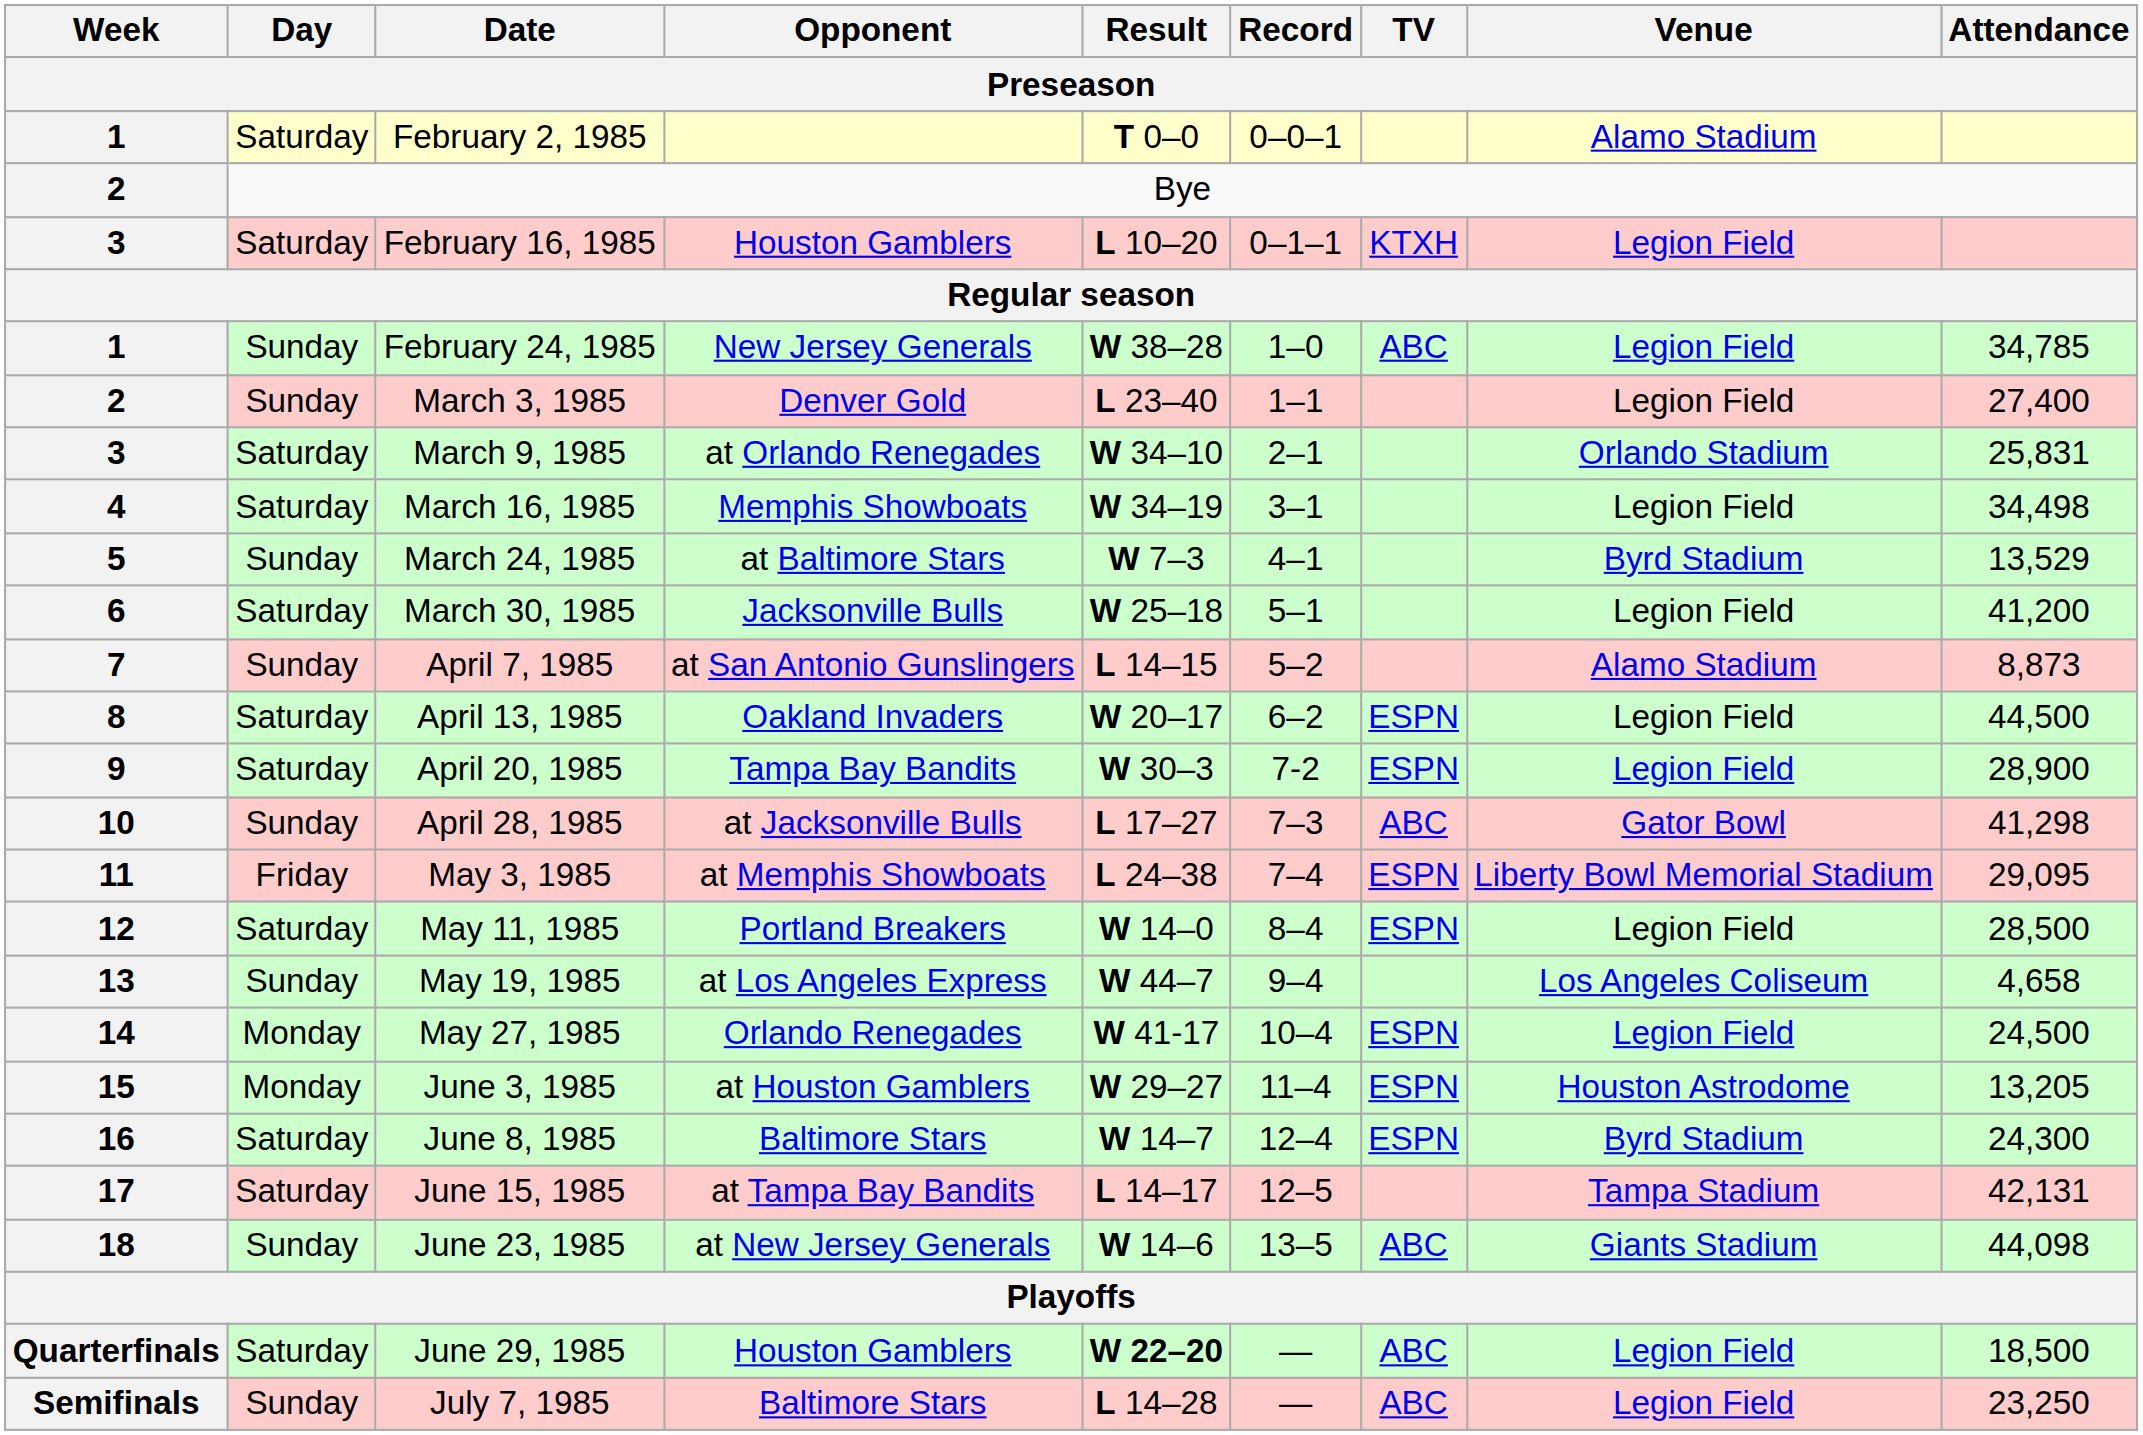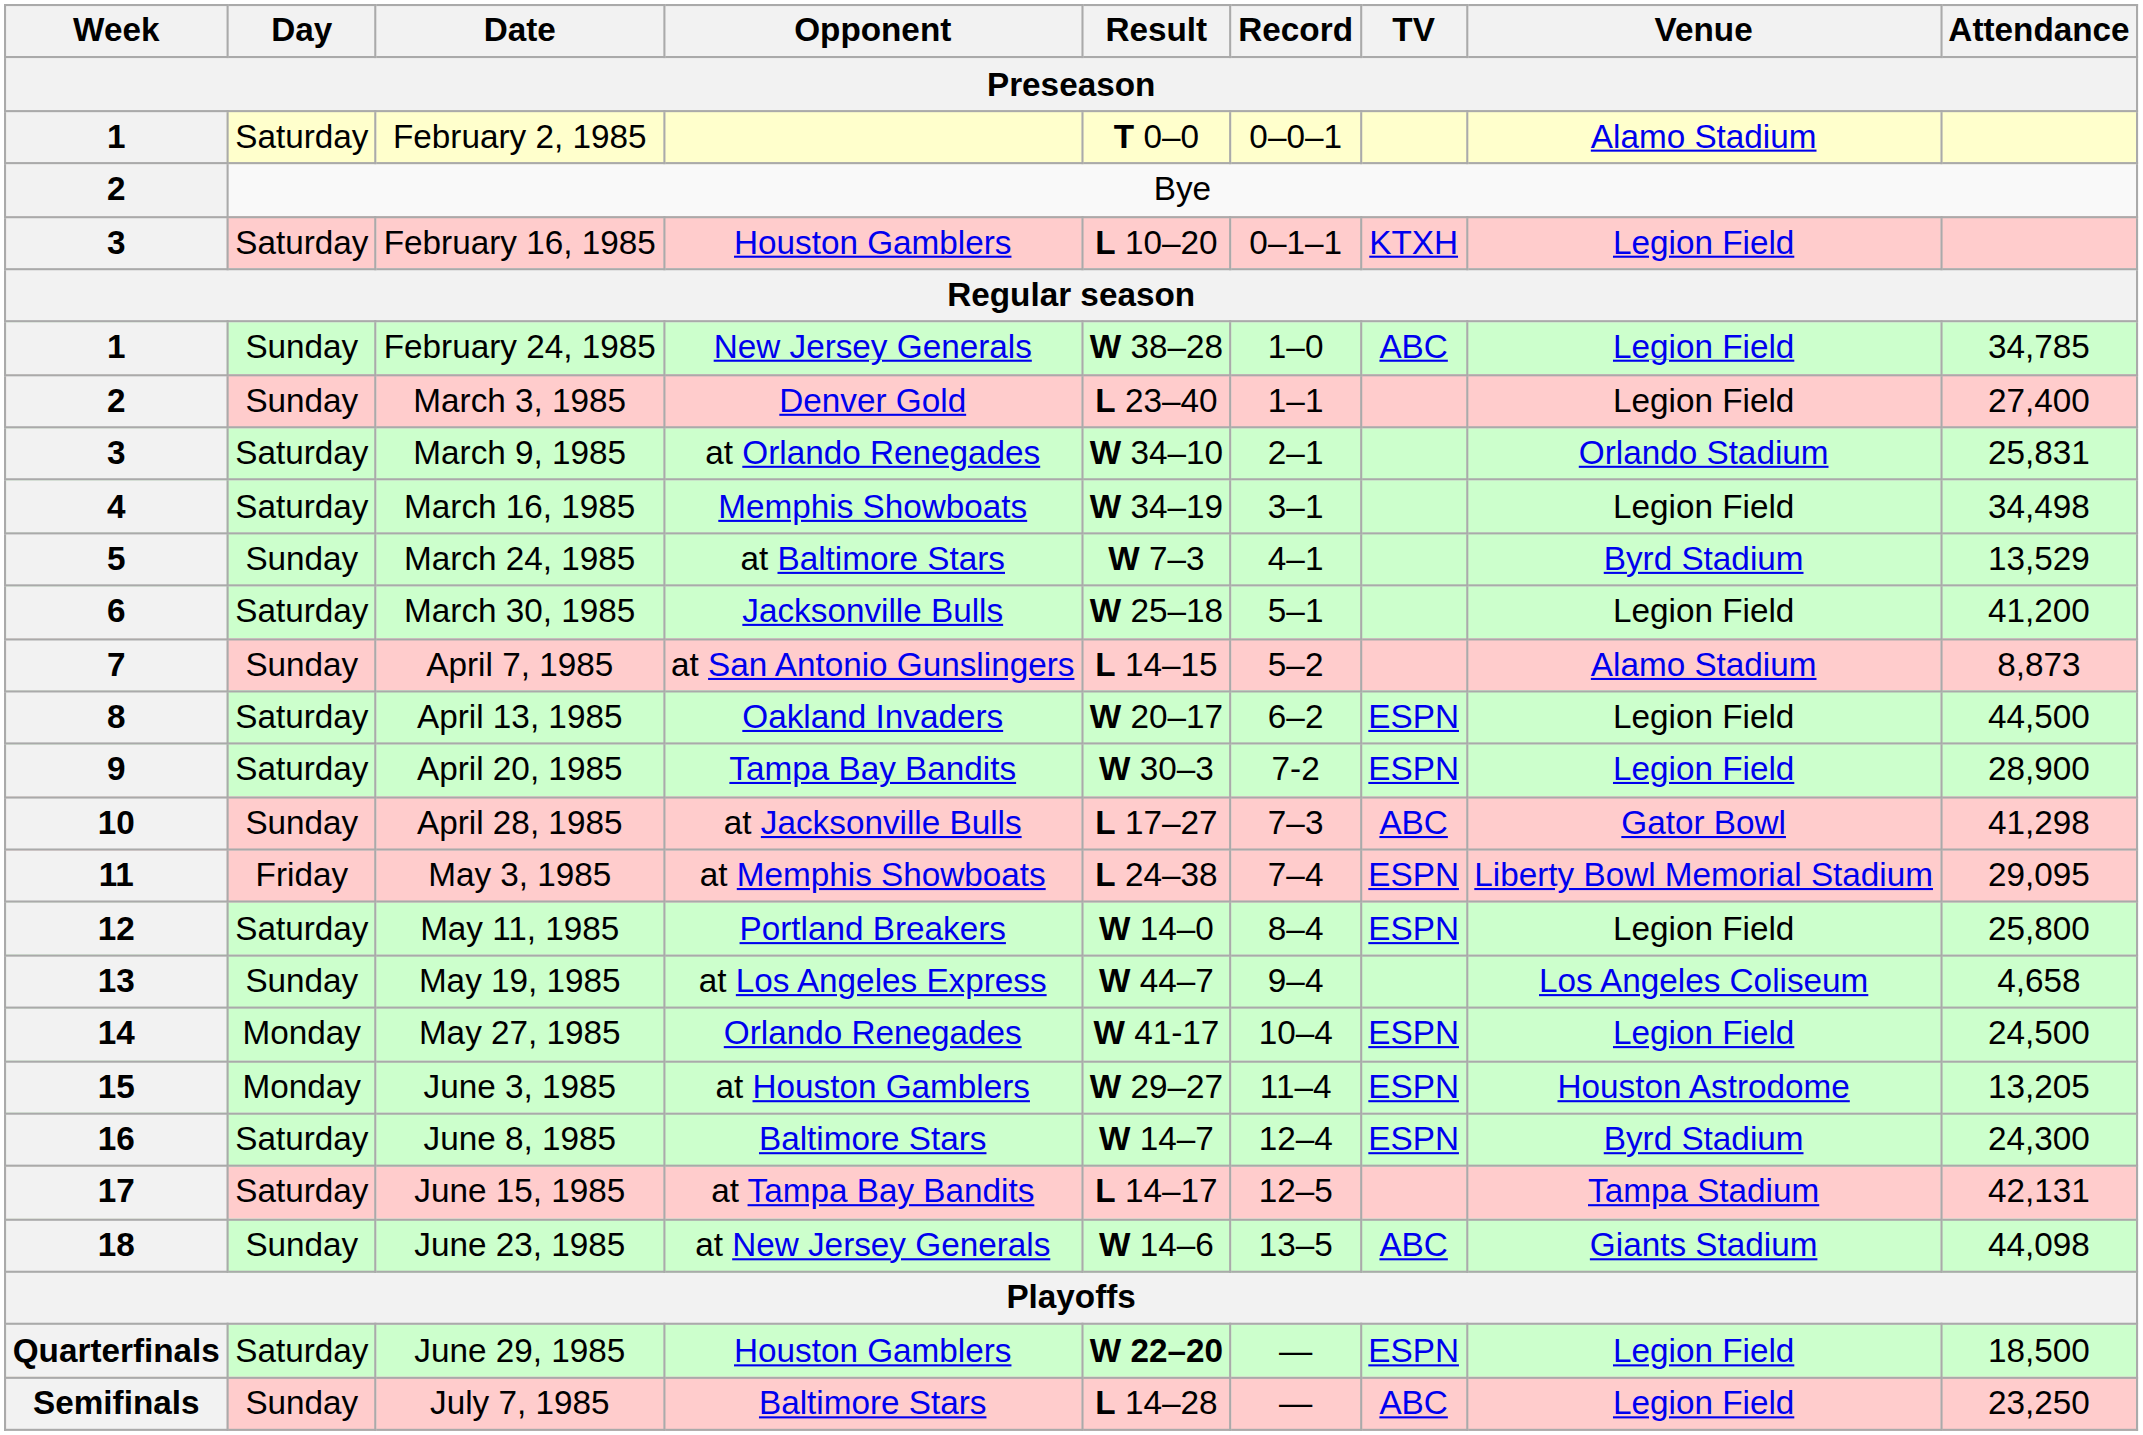May 11, 1985 | Attendance: 28,500 -> 25,800
June 29, 1985 | TV: ABC -> ESPN
